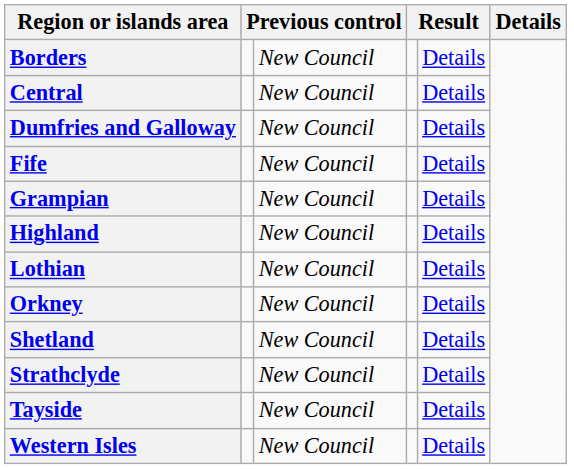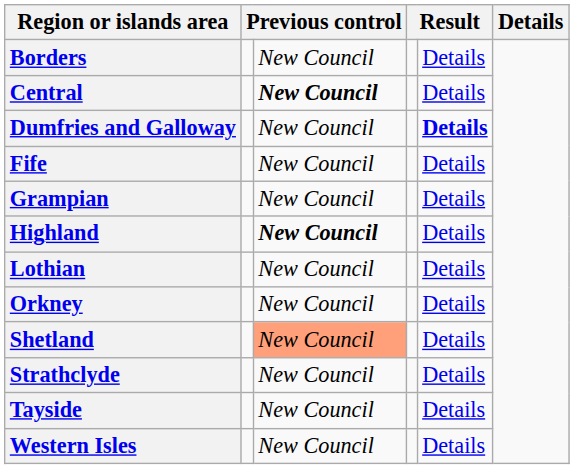Central | column 3: normal -> bold
Dumfries and Galloway | column 5: normal -> bold
Highland | column 3: normal -> bold
Shetland | column 3: no background -> lightsalmon background
